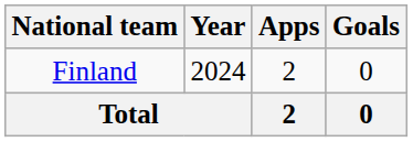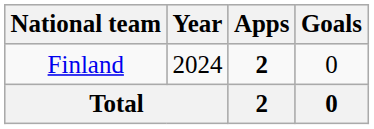Finland | Apps: normal -> bold
